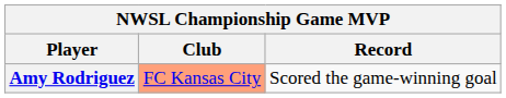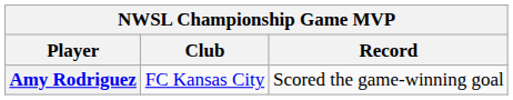Amy Rodriguez | Club: lightsalmon background -> no background
